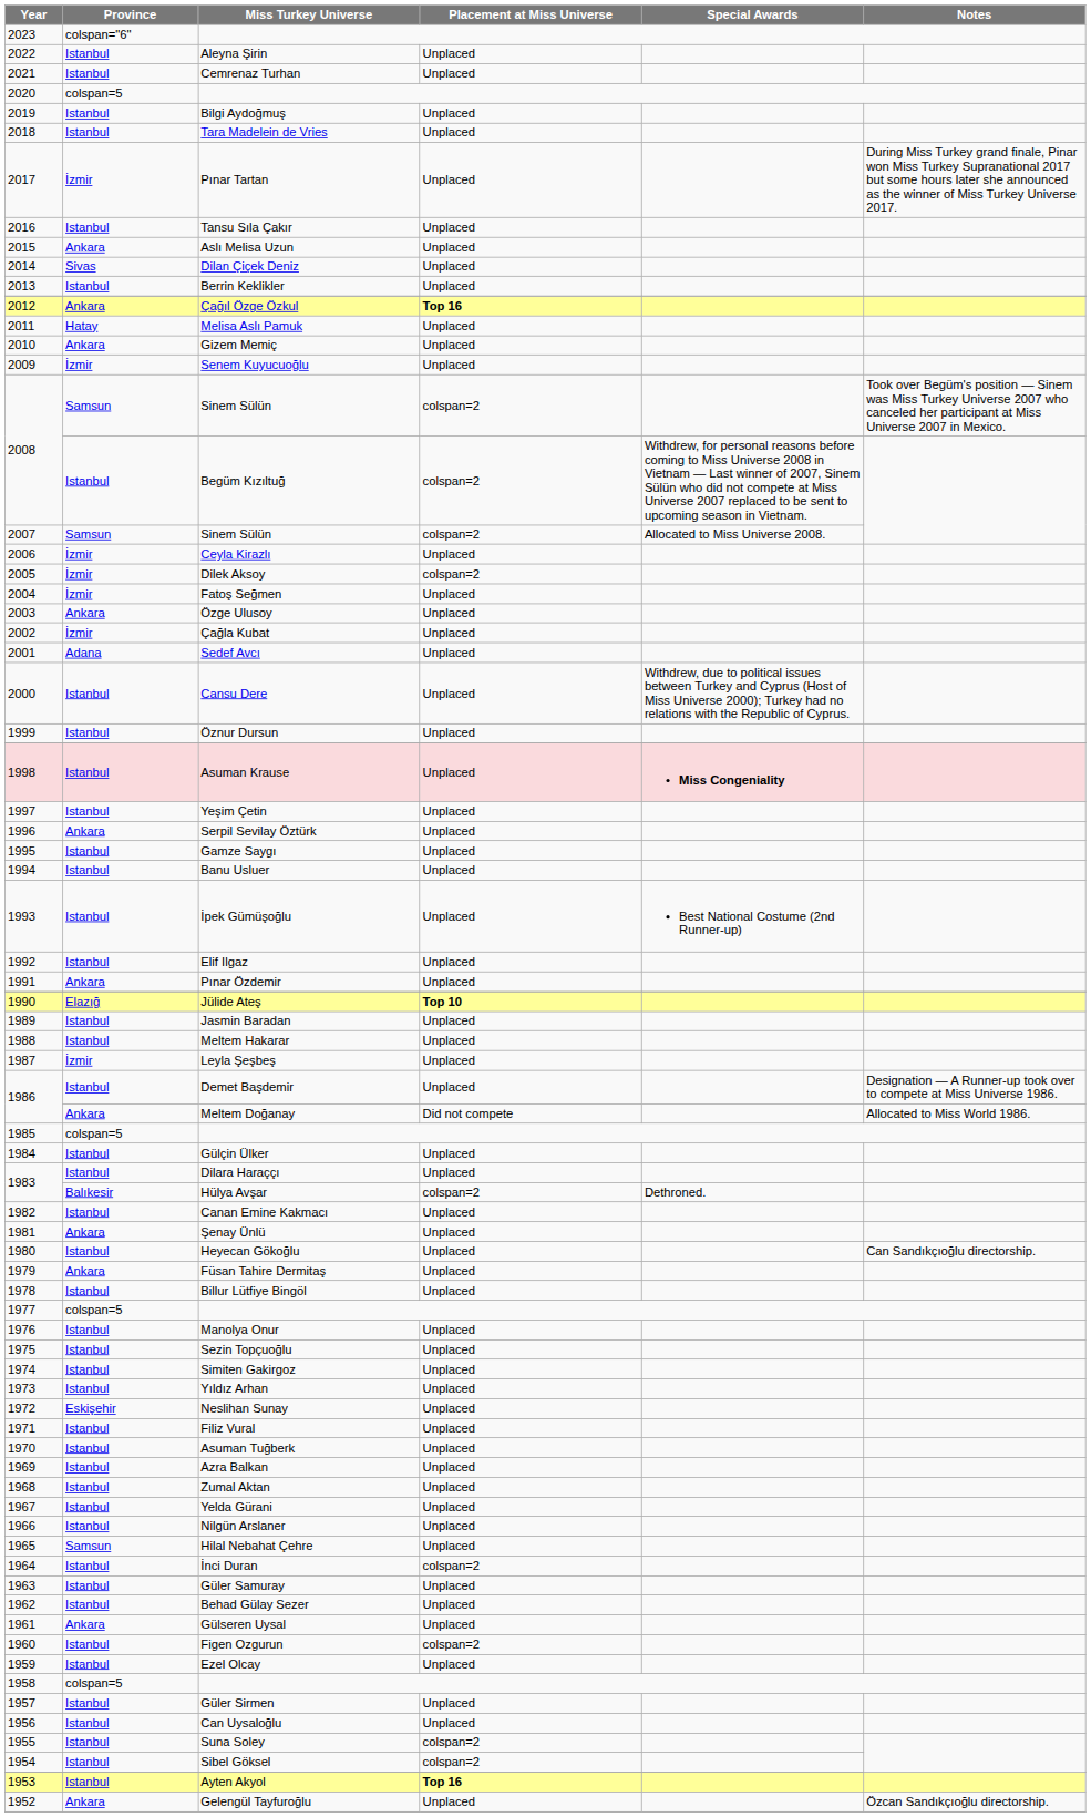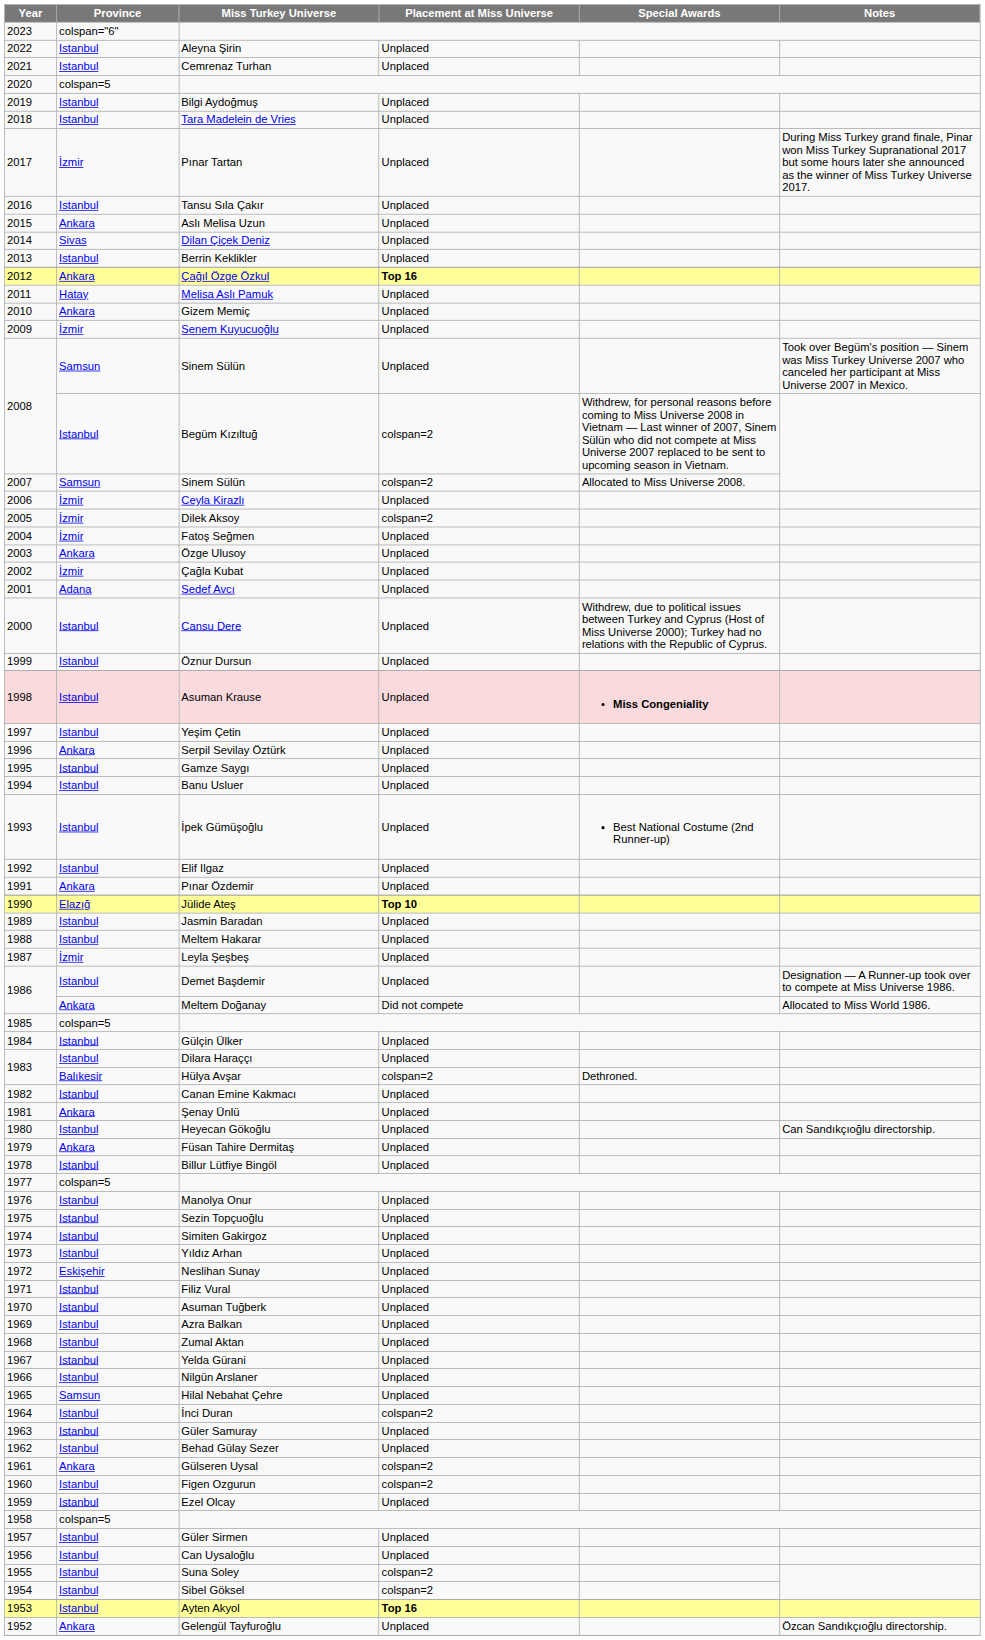2008 / Sinem Sülün | Placement at Miss Universe: colspan=2 -> Unplaced
Gülseren Uysal | Placement at Miss Universe: Unplaced -> colspan=2
